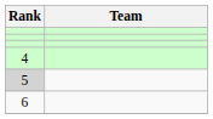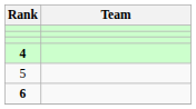row 5 | Rank: normal -> bold
row 6 | Rank: lightgrey background -> no background
row 7 | Rank: normal -> bold
